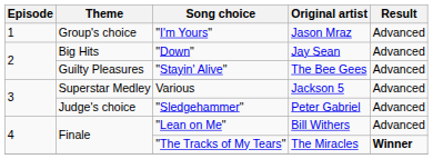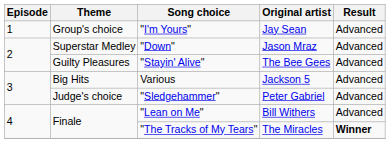"I'm Yours" | Original artist: Jason Mraz -> Jay Sean
"Down" | Theme: Big Hits -> Superstar Medley
"Down" | Original artist: Jay Sean -> Jason Mraz
Various | Theme: Superstar Medley -> Big Hits
